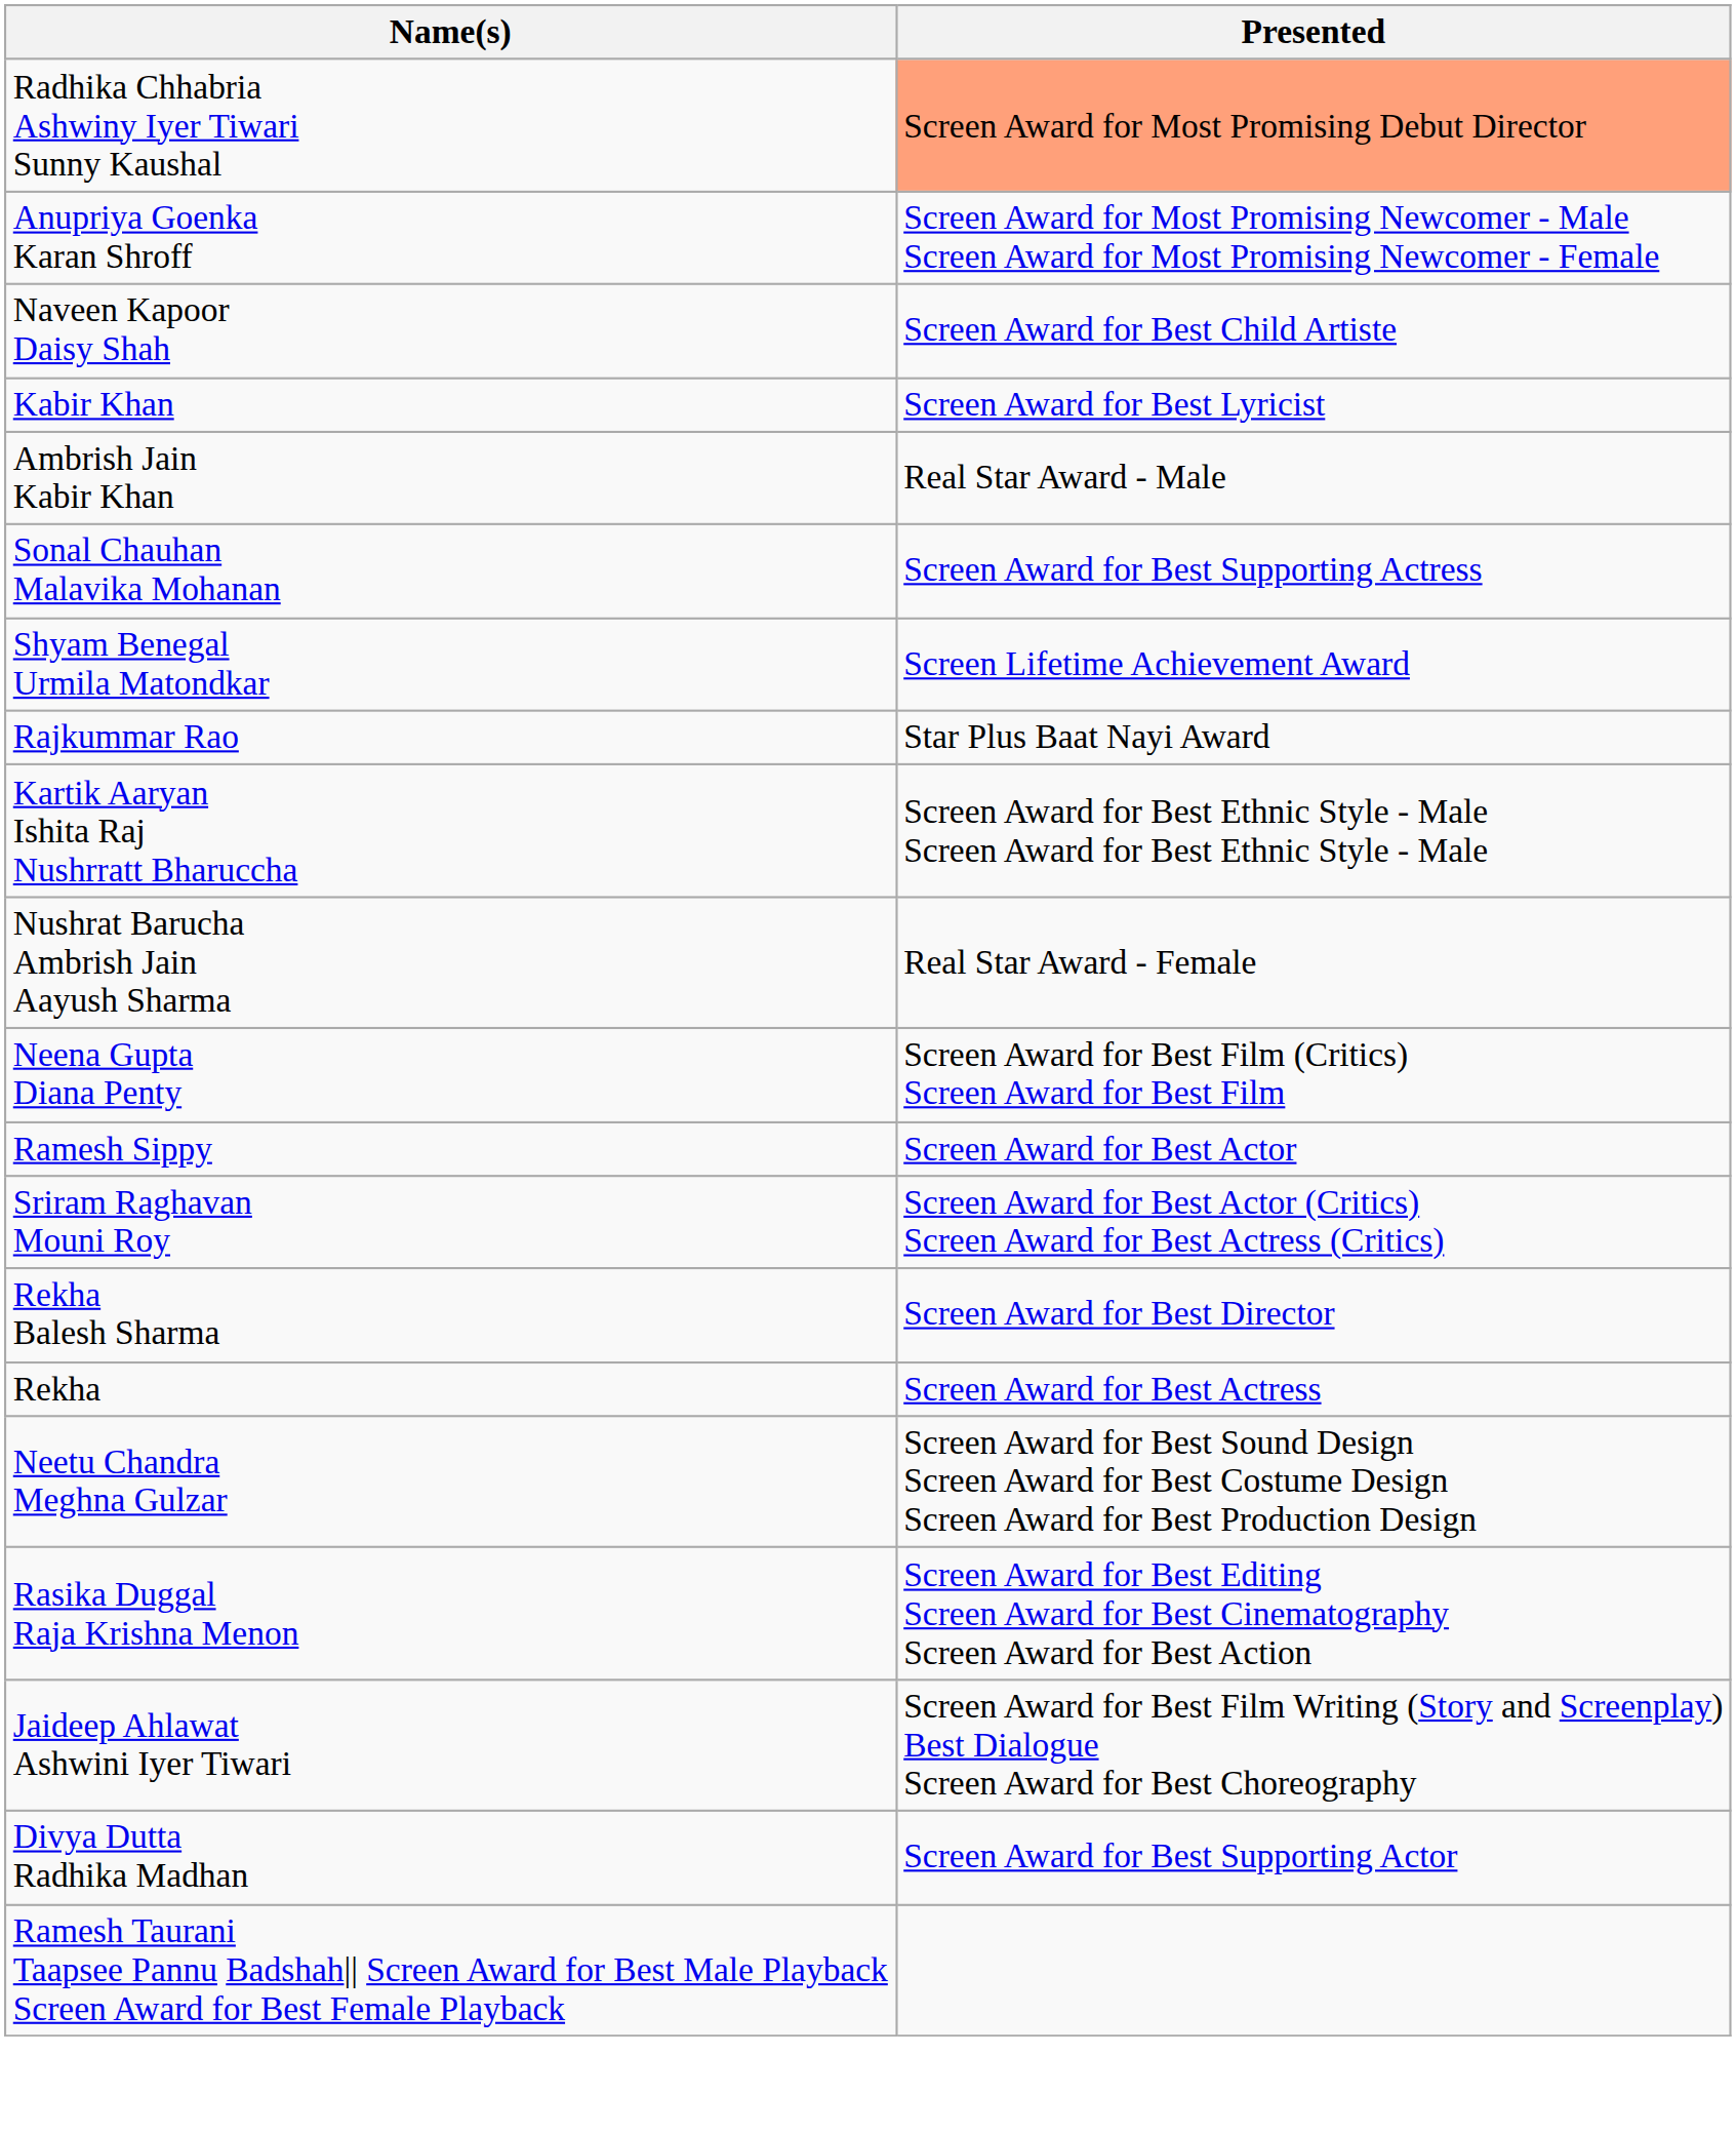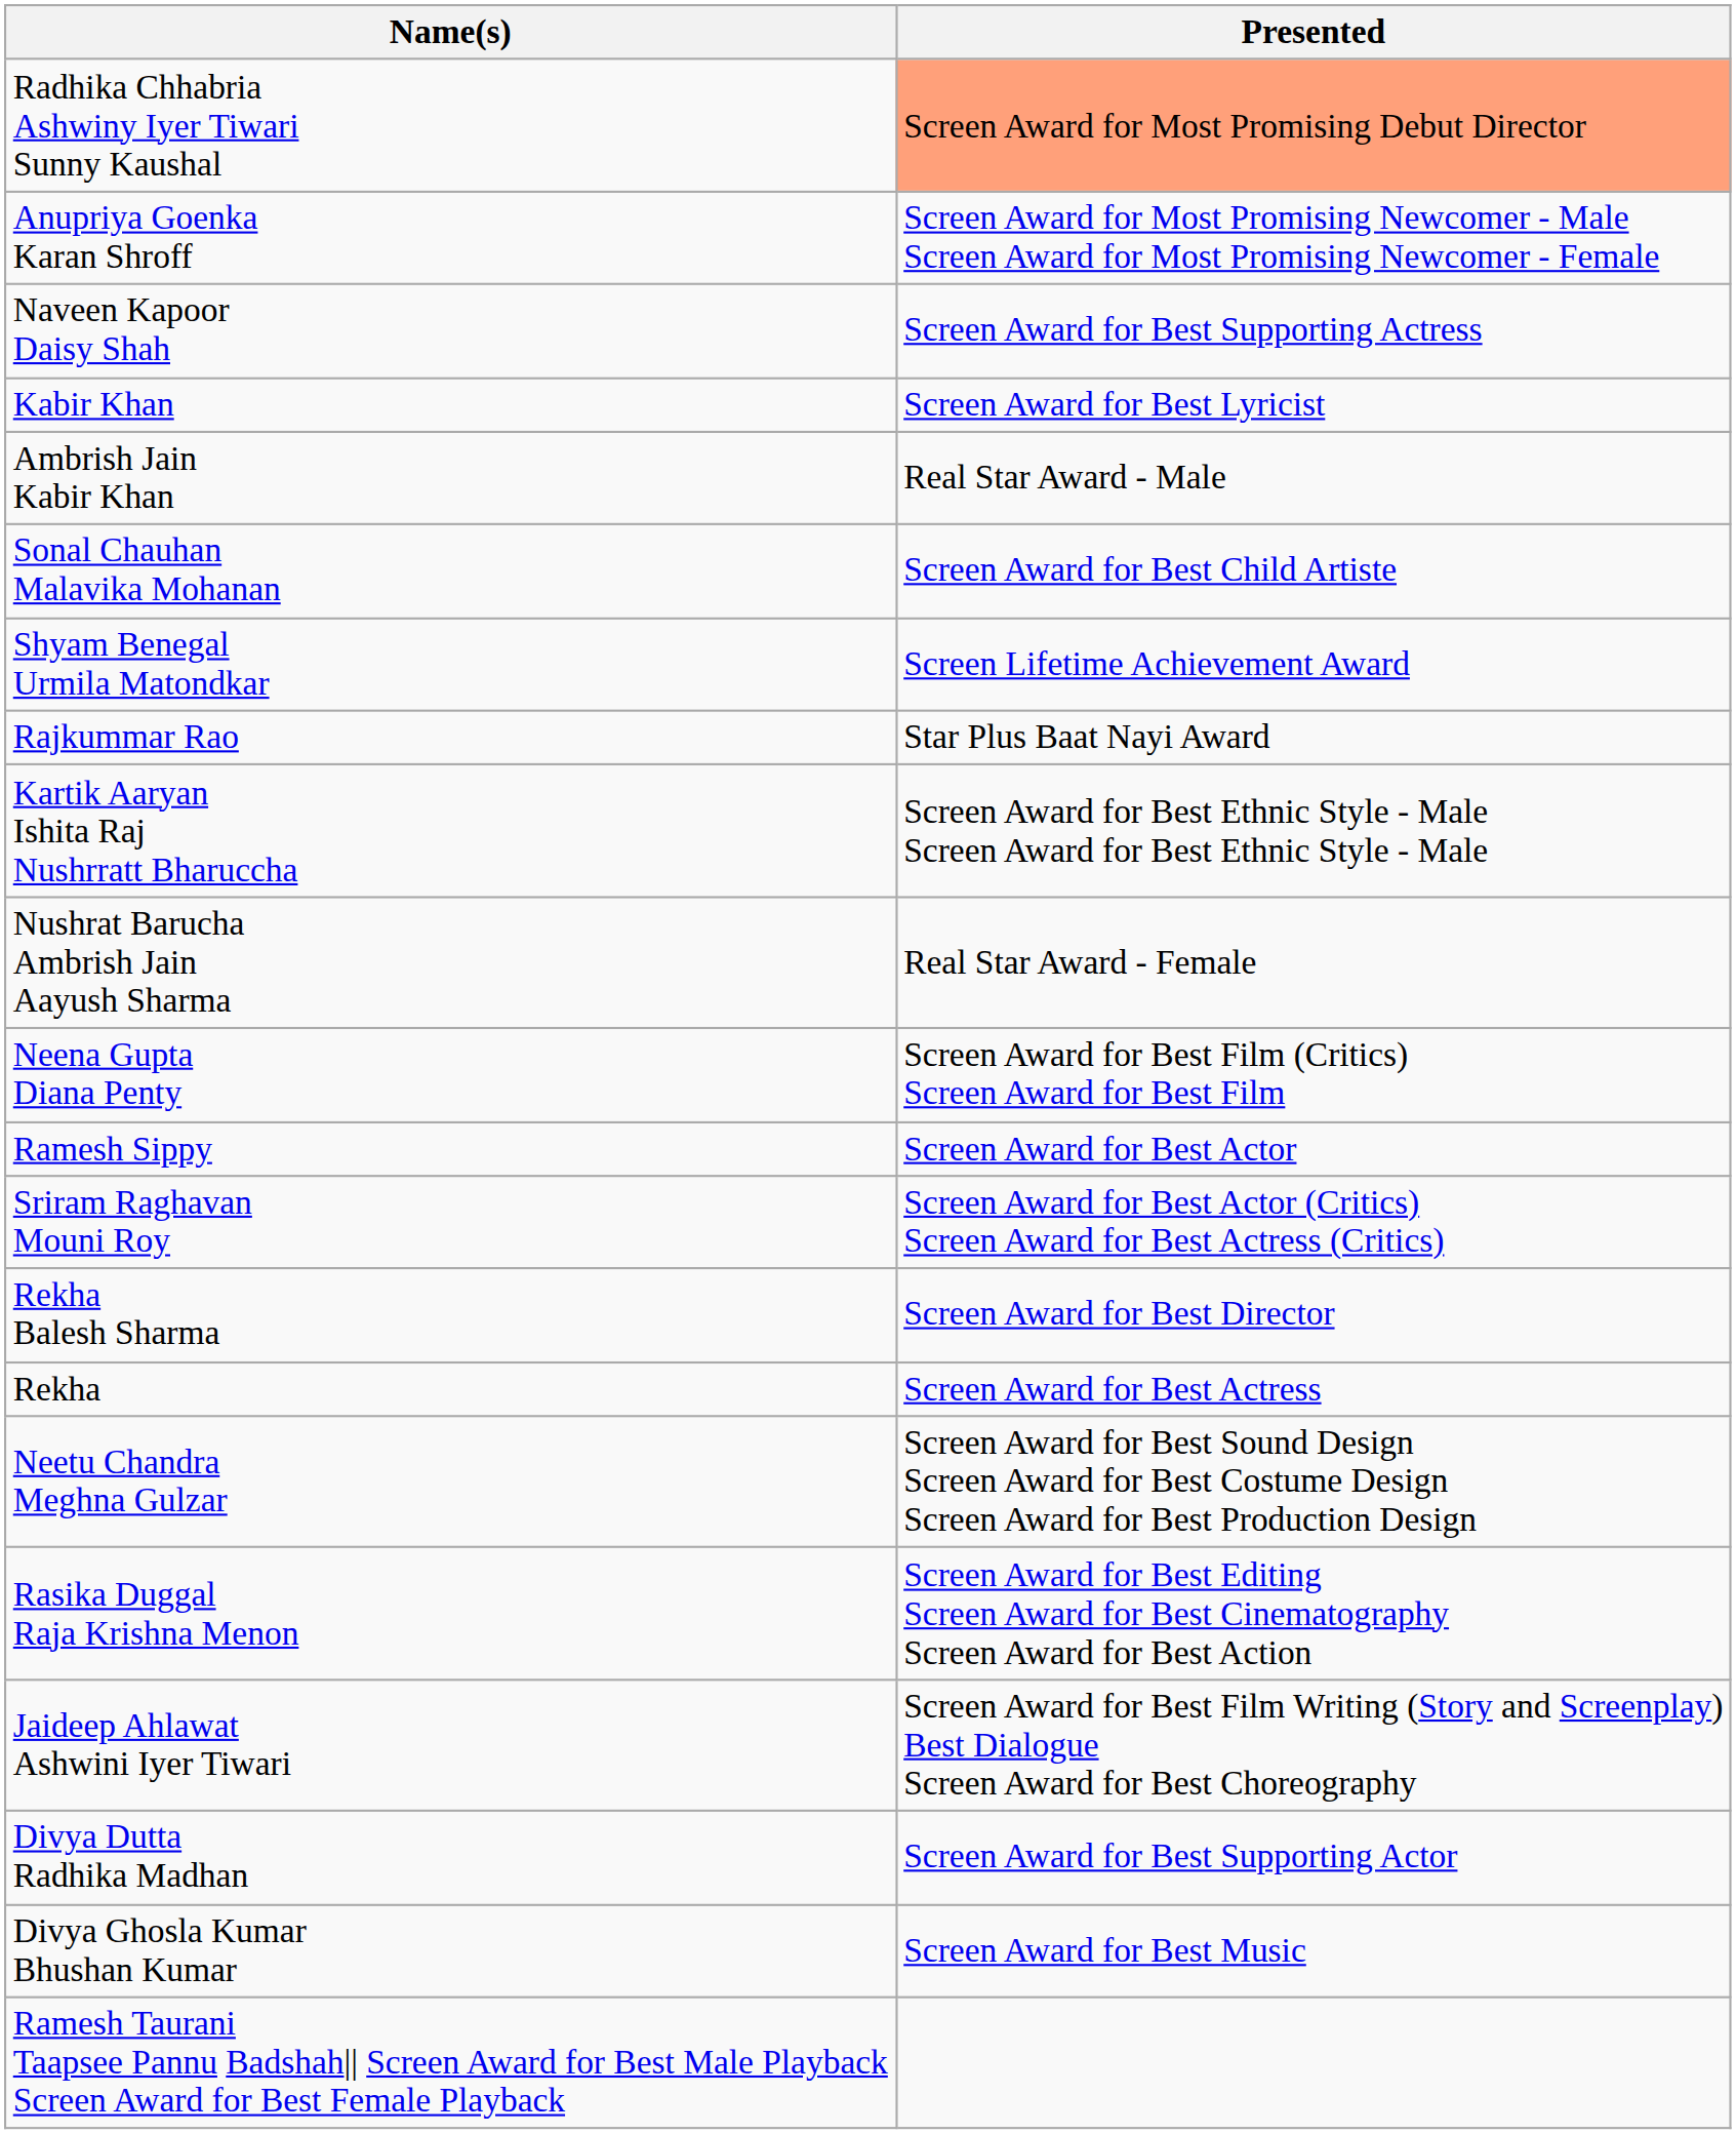Naveen Kapoor Daisy Shah | Presented: Screen Award for Best Child Artiste -> Screen Award for Best Supporting Actress
Sonal Chauhan Malavika Mohanan | Presented: Screen Award for Best Supporting Actress -> Screen Award for Best Child Artiste
+ row: Divya Ghosla Kumar Bhushan Kumar | Screen Award for Best Music
